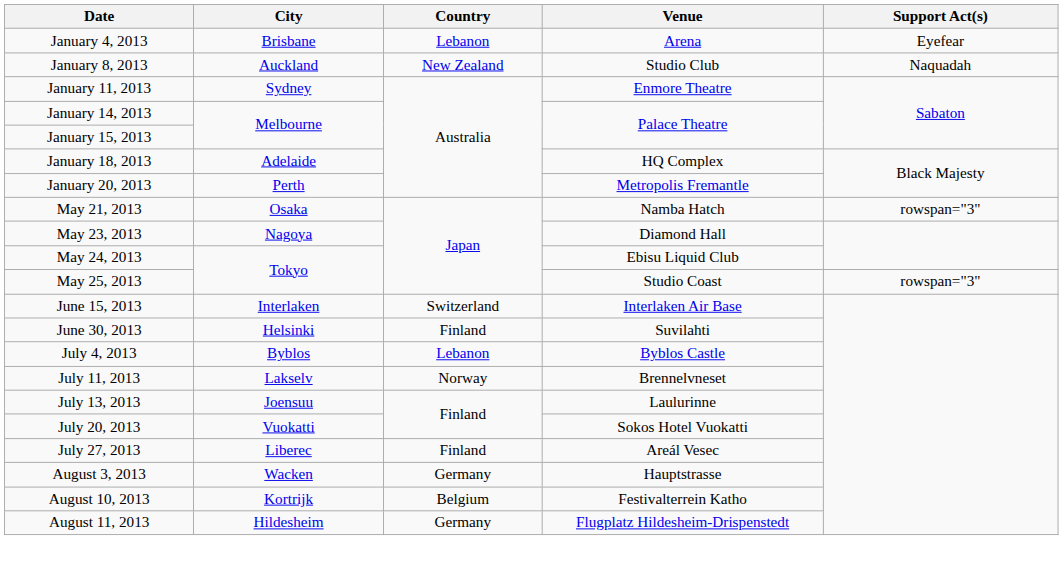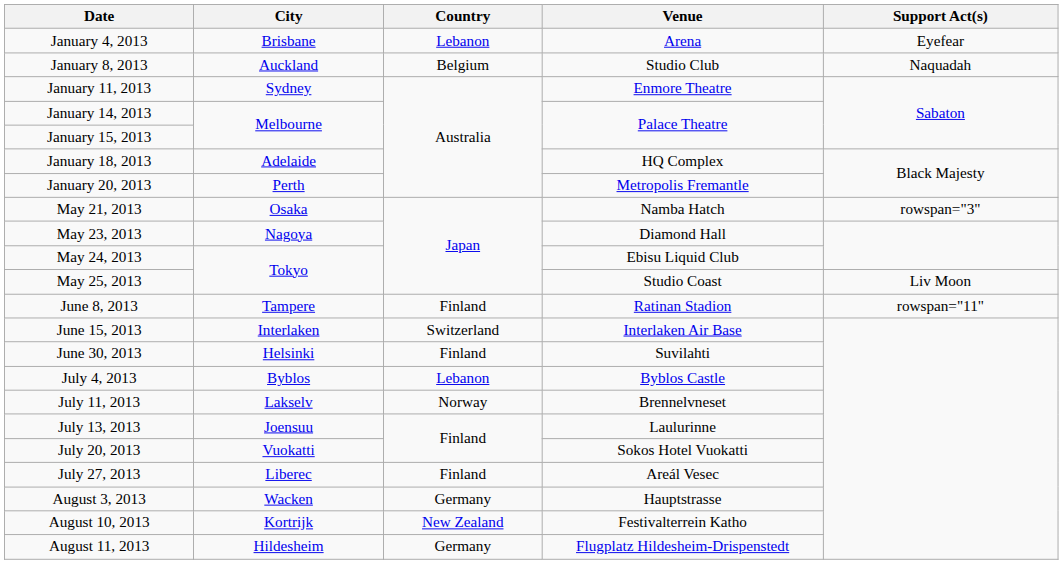January 8, 2013 | Country: New Zealand -> Belgium
May 25, 2013 | Support Act(s): rowspan="3" -> Liv Moon
+ row: June 8, 2013 | Tampere | Finland | Ratinan Stadion | rowspan="11"
August 10, 2013 | Country: Belgium -> New Zealand
